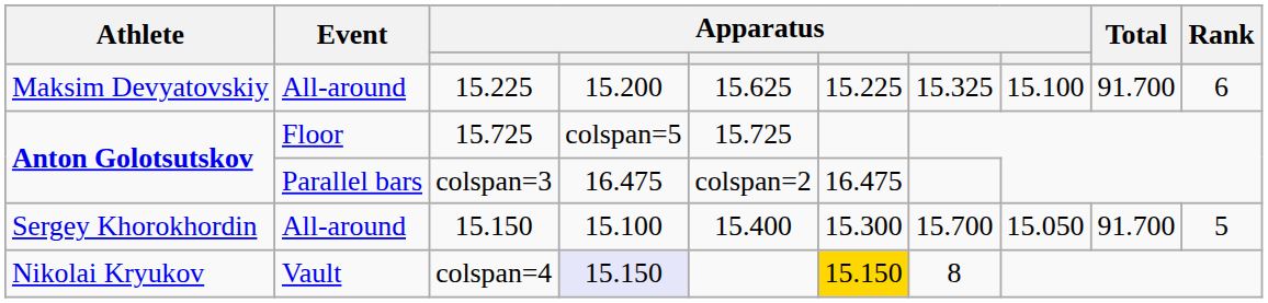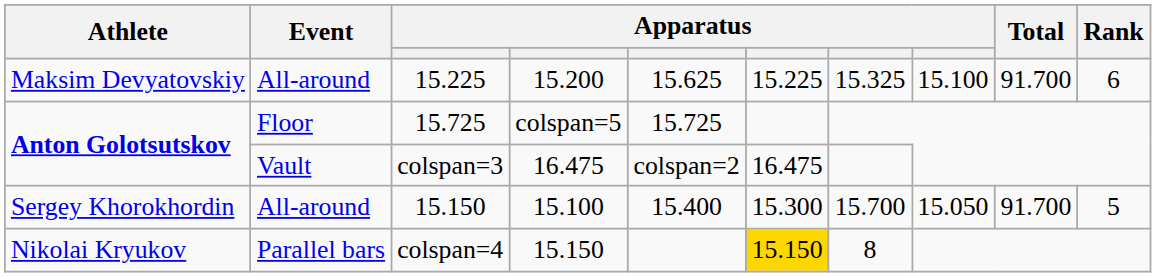colspan=3 | Event: Parallel bars -> Vault
colspan=4 | Event: Vault -> Parallel bars
colspan=4 | column 4: lavender background -> no background
